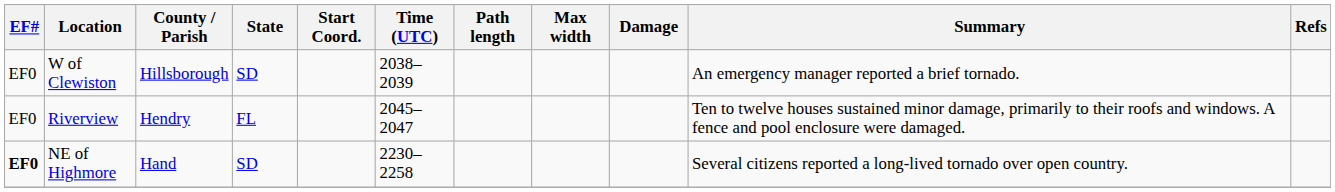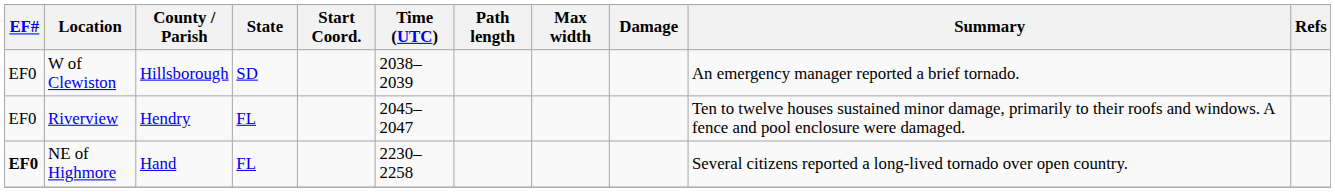NE of Highmore | State: SD -> FL
